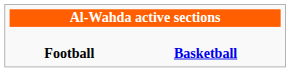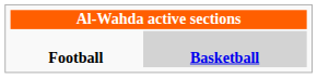Football | column 2: no background -> lightgrey background
